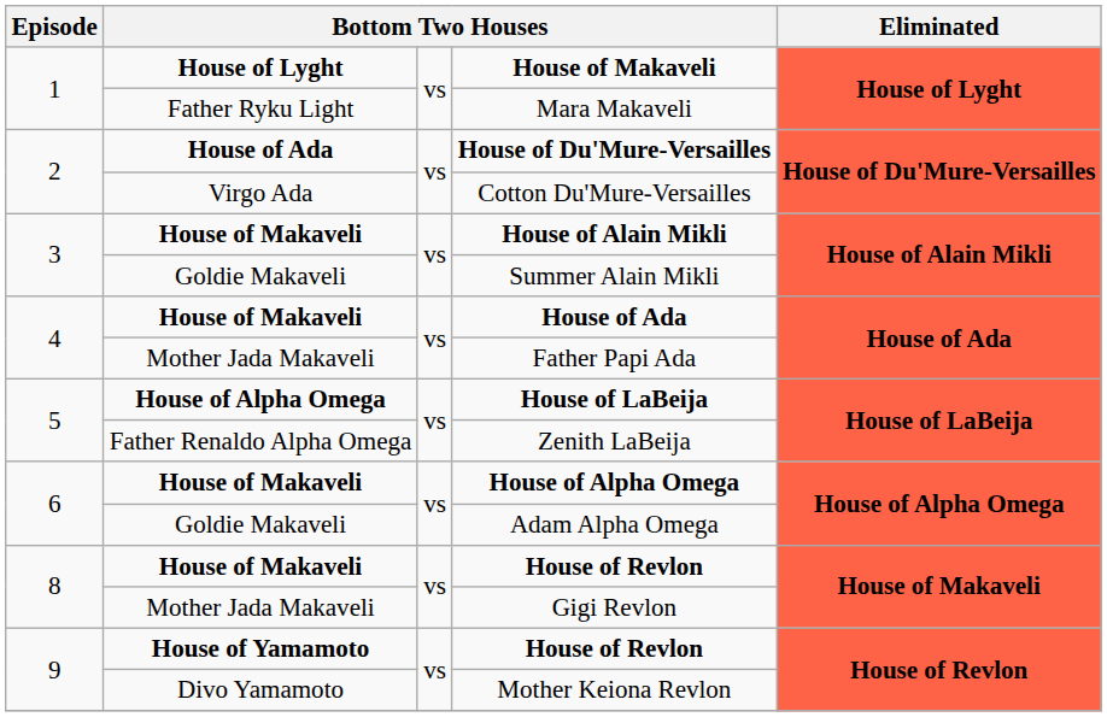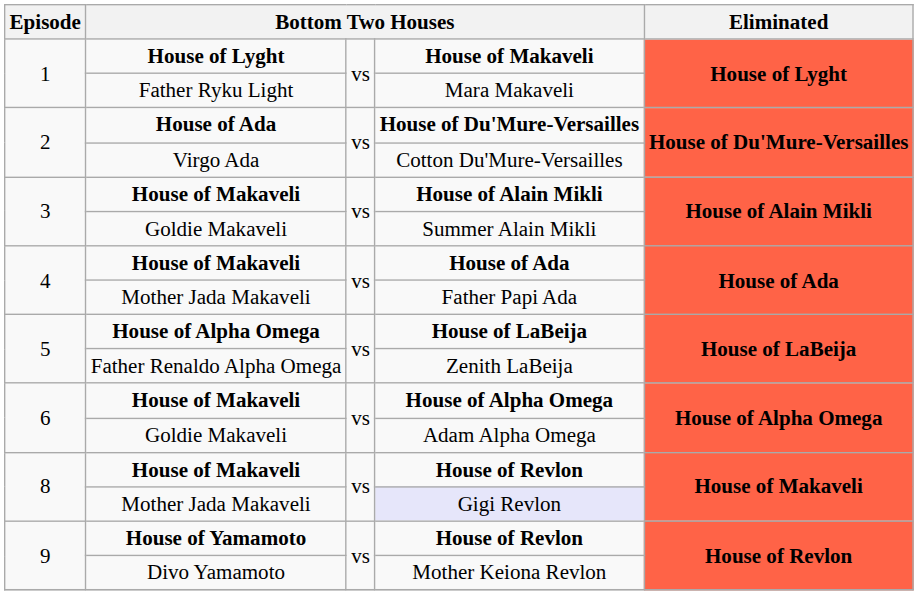Gigi Revlon | column 4: no background -> lavender background
